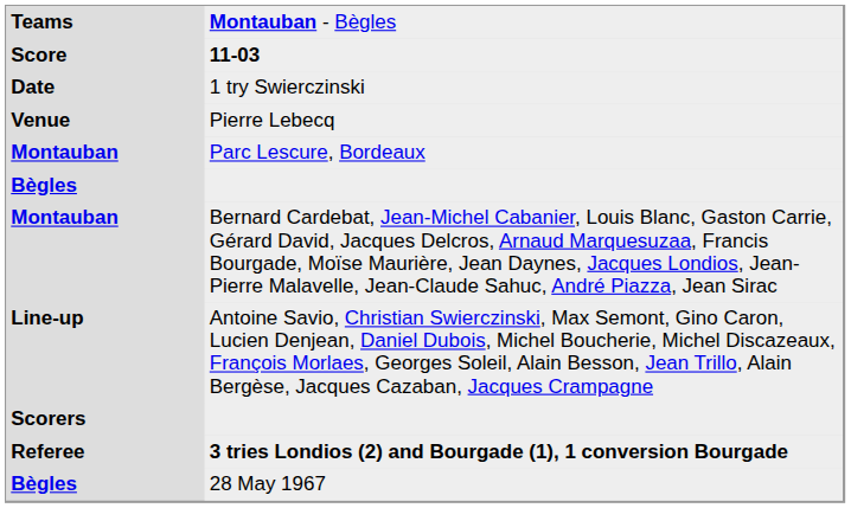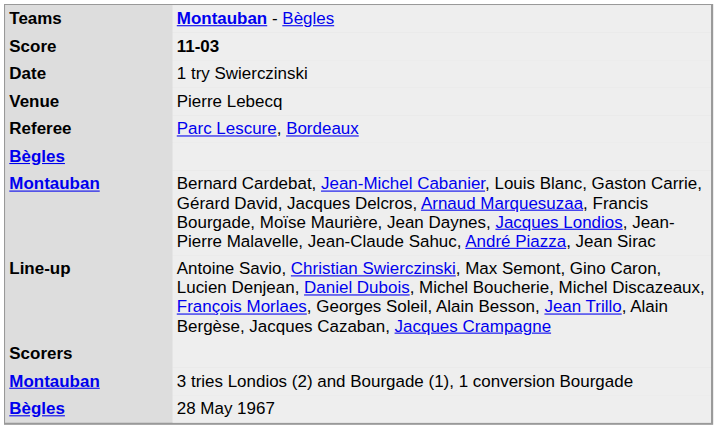row 5 | column 1: Montauban -> Referee
row 10 | column 1: Referee -> Montauban
row 10 | column 2: bold -> normal
